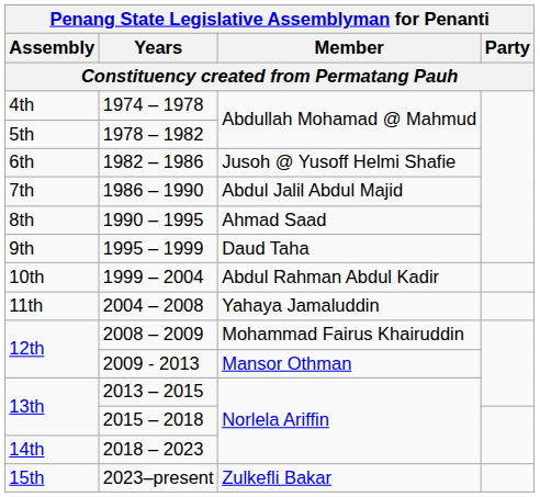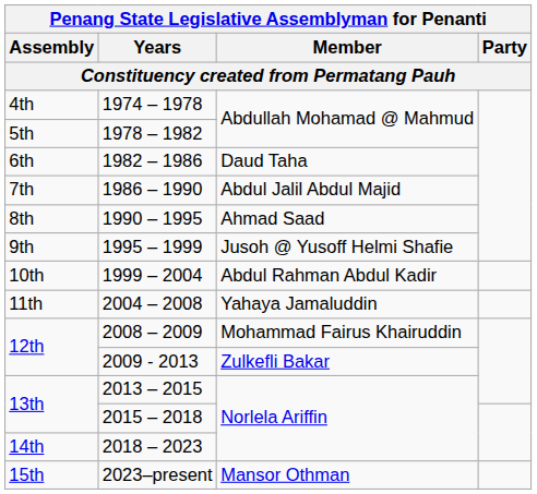1982 – 1986 | Member: Jusoh @ Yusoff Helmi Shafie -> Daud Taha
1995 – 1999 | Member: Daud Taha -> Jusoh @ Yusoff Helmi Shafie
2009 - 2013 | Member: Mansor Othman -> Zulkefli Bakar
2023–present | Member: Zulkefli Bakar -> Mansor Othman
